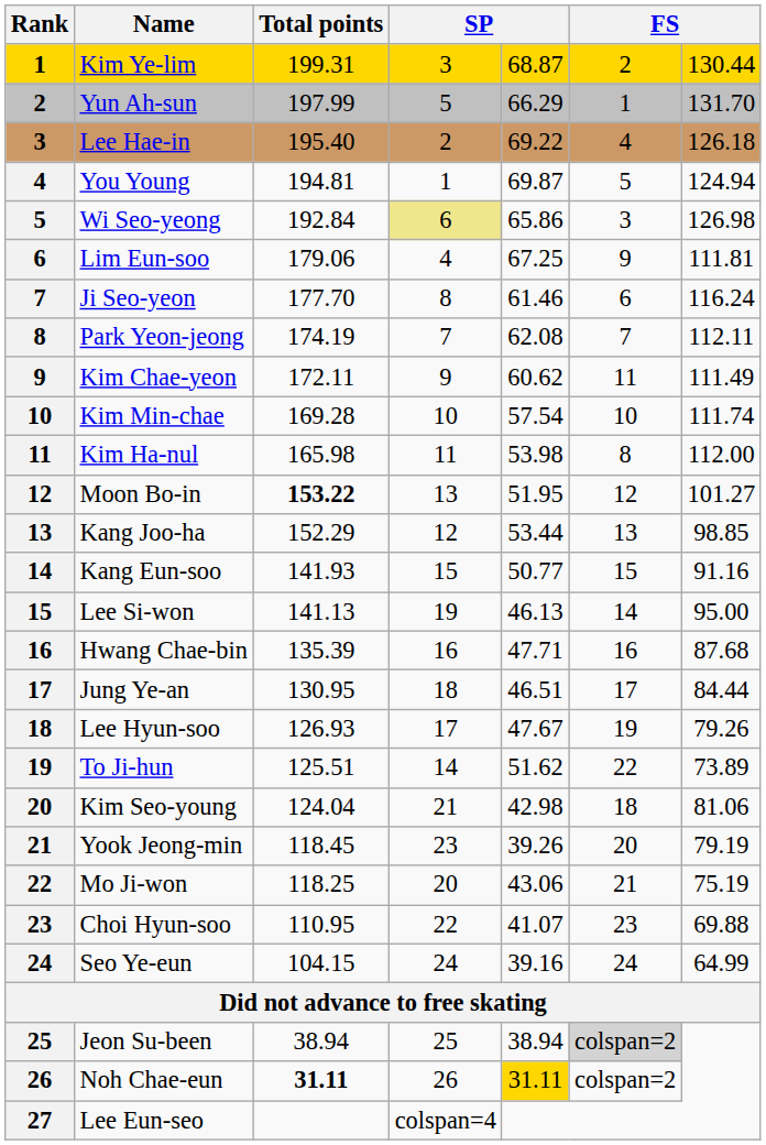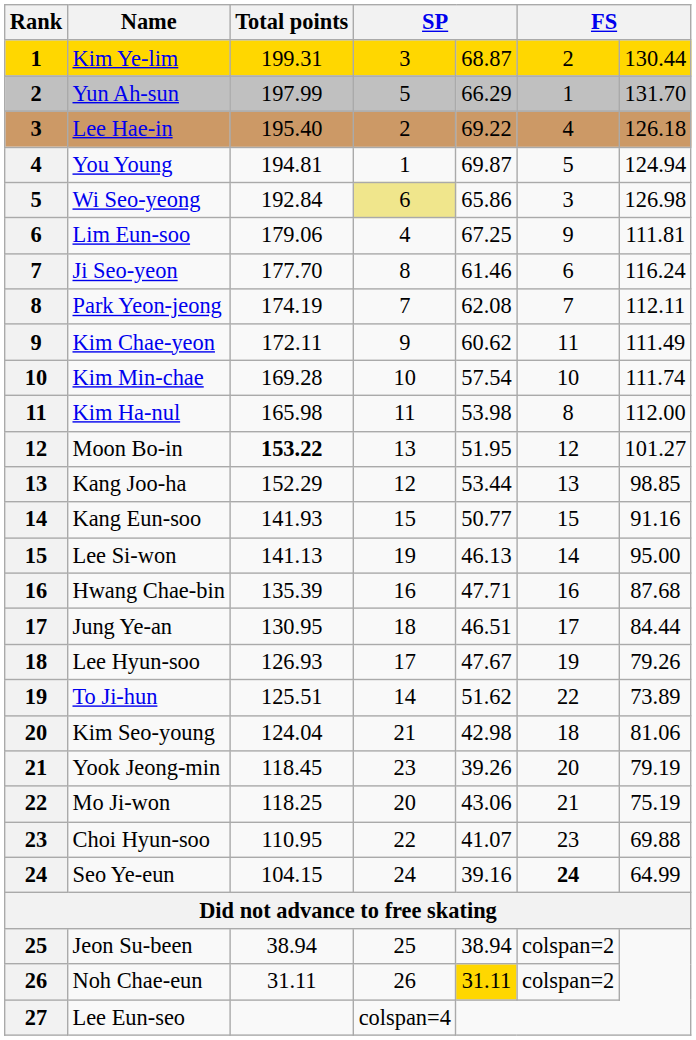Seo Ye-eun | column 6: normal -> bold
Jeon Su-been | column 6: lightgrey background -> no background
Noh Chae-eun | Total points: bold -> normal
